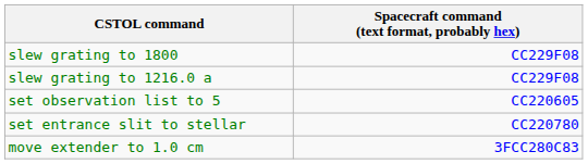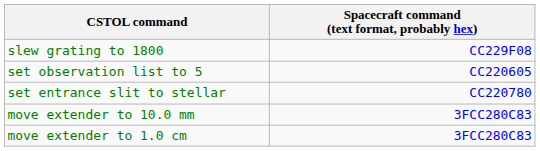- row: slew grating to 1216.0 a | CC229F08
+ row: move extender to 10.0 mm | 3FCC280C83
